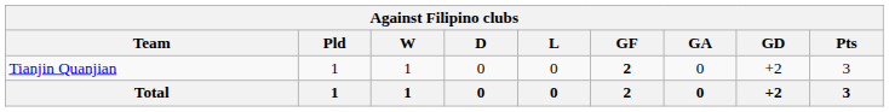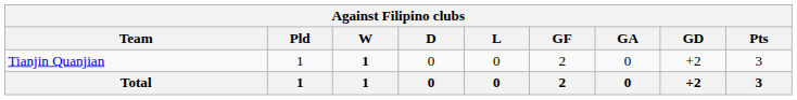Tianjin Quanjian | W: normal -> bold
Tianjin Quanjian | GF: bold -> normal
